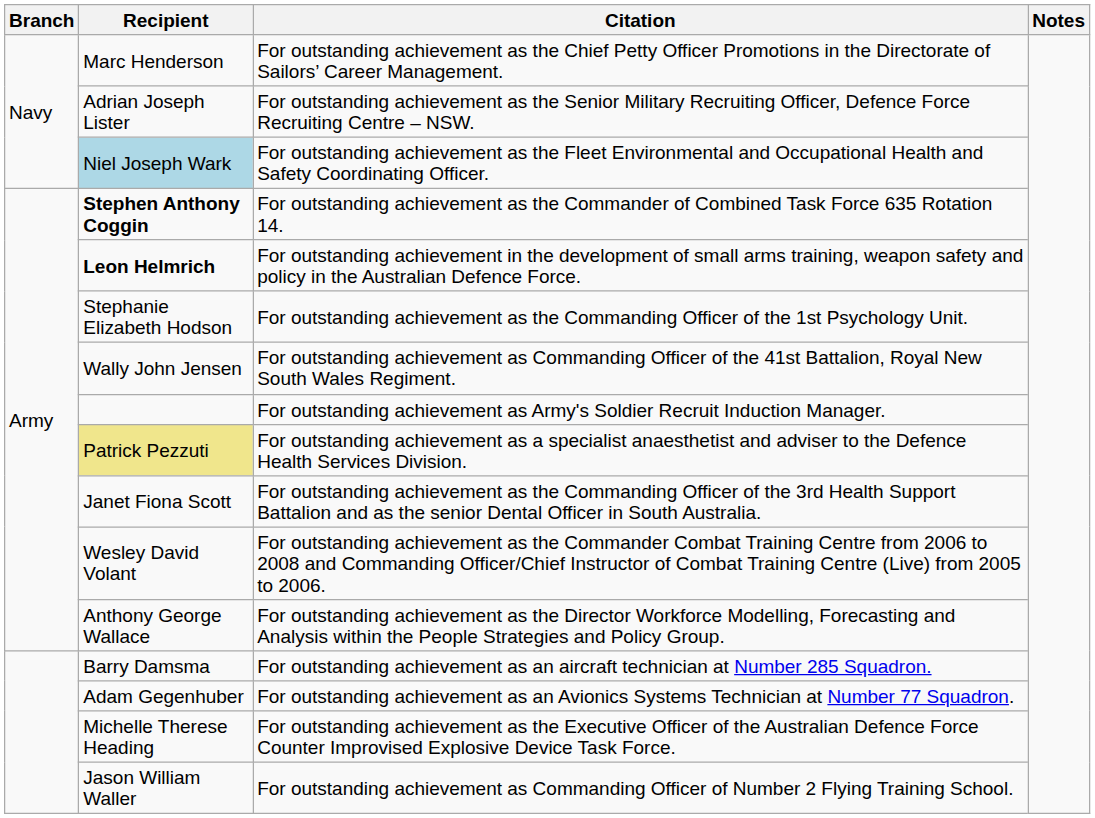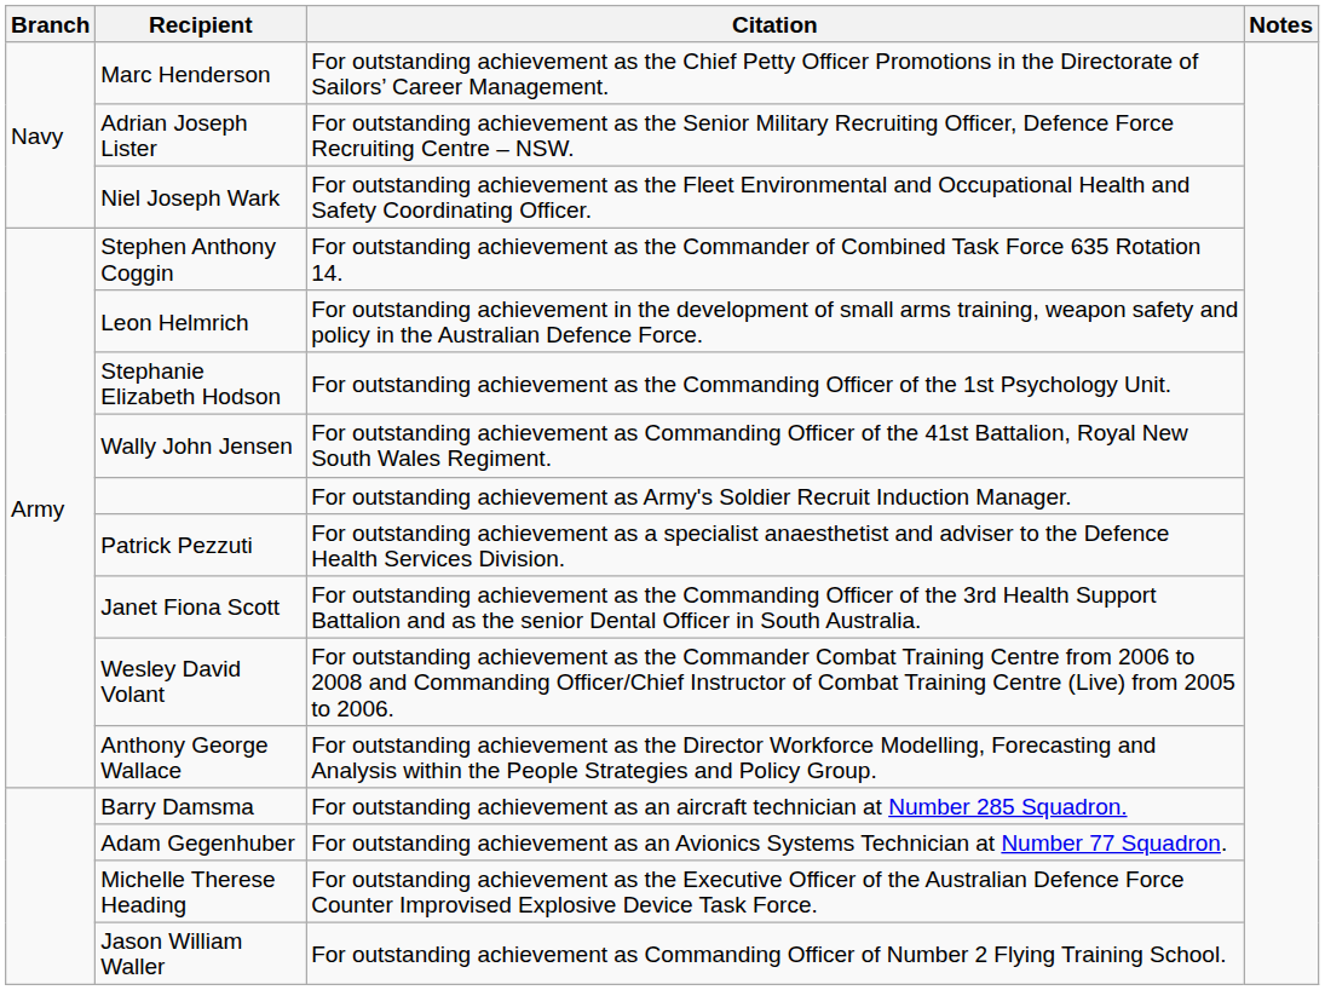Niel Joseph Wark | Recipient: lightblue background -> no background
Stephen Anthony Coggin | Recipient: bold -> normal
Leon Helmrich | Recipient: bold -> normal
Patrick Pezzuti | Recipient: khaki background -> no background
